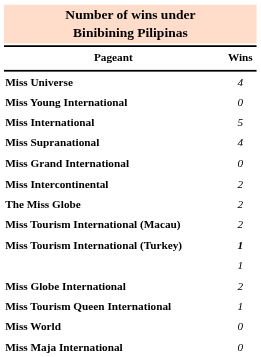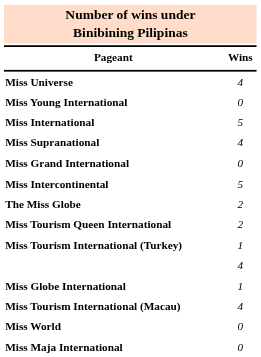row 8 | column 2: 2 -> 5
row 10 | column 1: Miss Tourism International (Macau) -> Miss Tourism Queen International
row 11 | column 2: bold -> normal
row 12 | column 2: 1 -> 4
row 13 | column 2: 2 -> 1
row 14 | column 1: Miss Tourism Queen International -> Miss Tourism International (Macau)
row 14 | column 2: 1 -> 4
